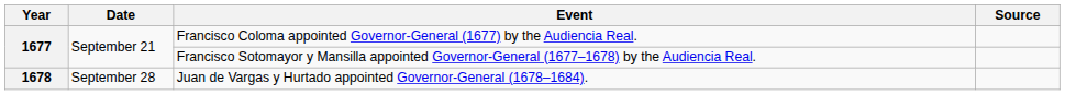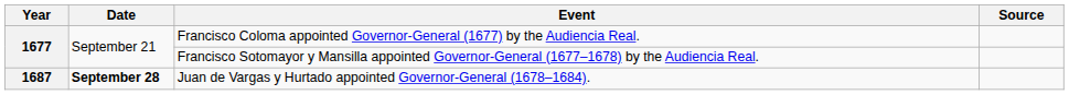row 4 | Year: 1678 -> 1687
row 4 | Date: normal -> bold
